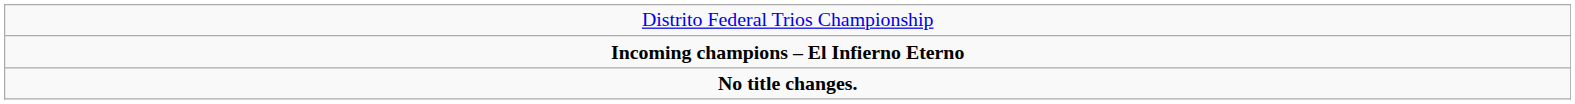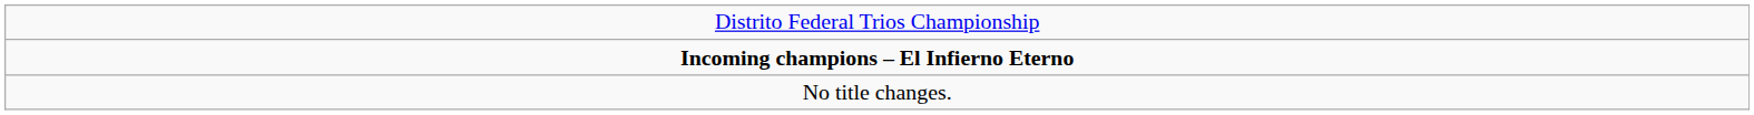row 3 | column 1: bold -> normal
